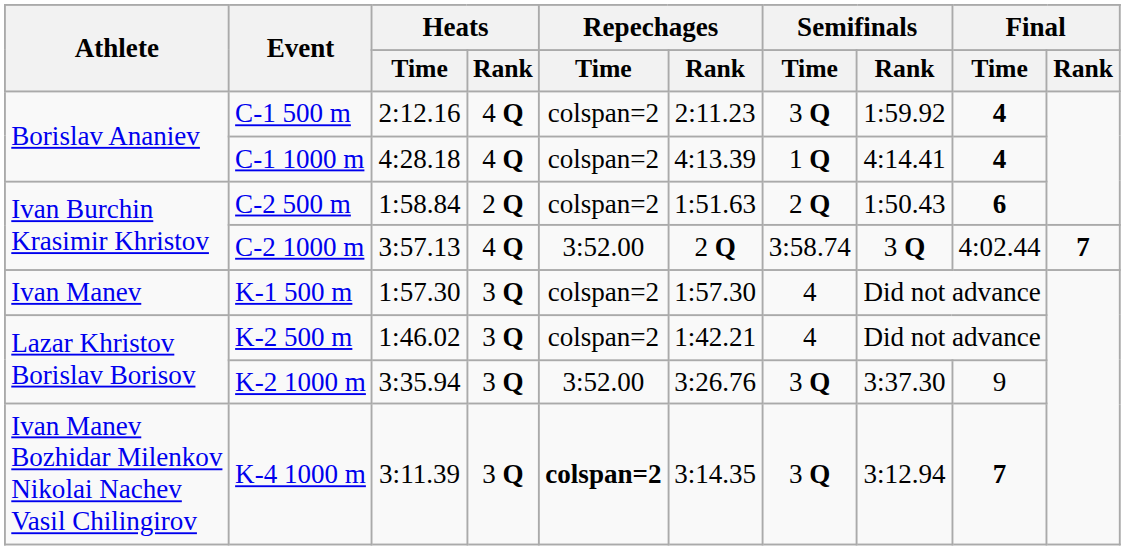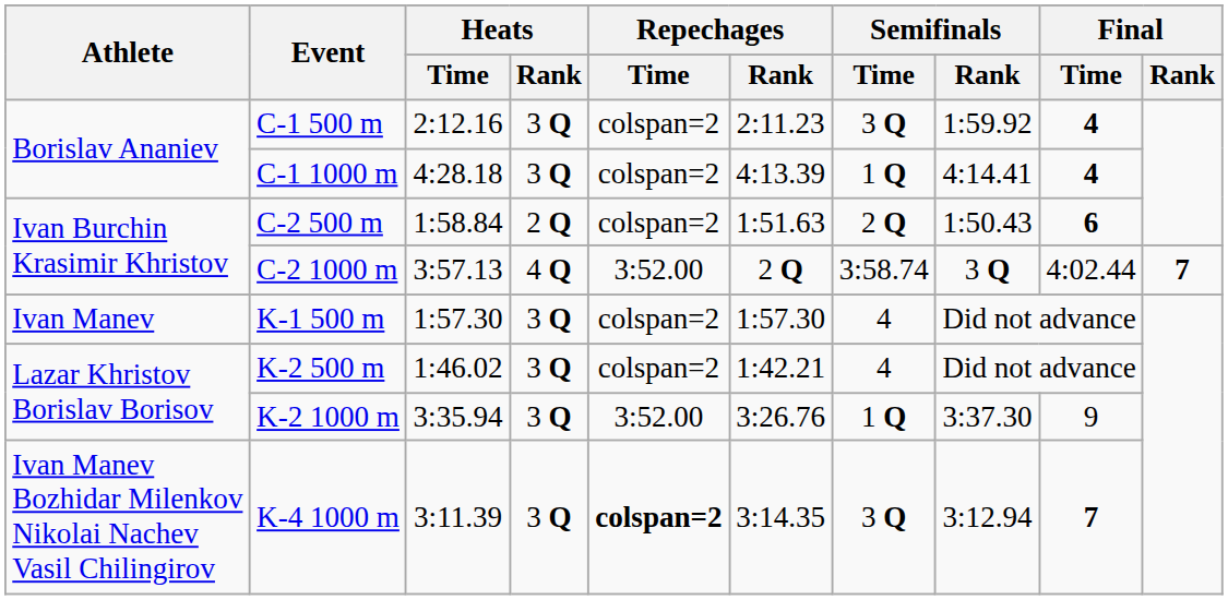C-1 500 m | Heats / Rank: 4 Q -> 3 Q
C-1 1000 m | Heats / Rank: 4 Q -> 3 Q
K-2 1000 m | Semifinals / Time: 3 Q -> 1 Q
